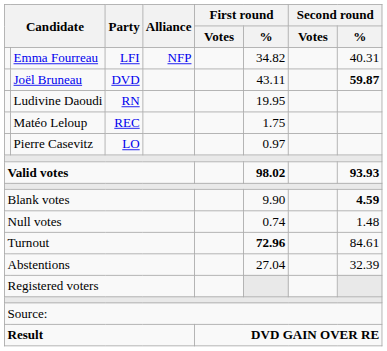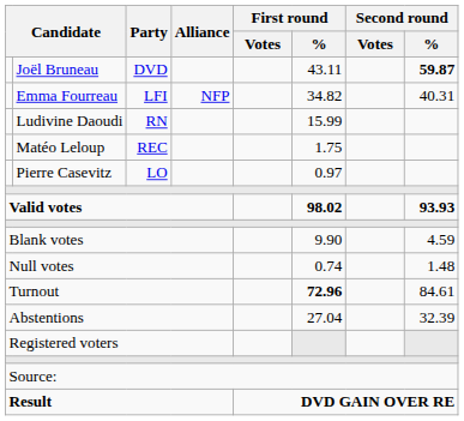rows swapped: Joël Bruneau <-> Emma Fourreau
Ludivine Daoudi | First round / %: 19.95 -> 15.99
Blank votes | Second round / %: bold -> normal
